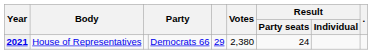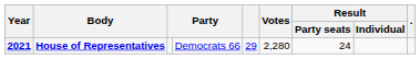2021 | Body: normal -> bold
2021 | Votes: 2,380 -> 2,280
